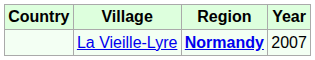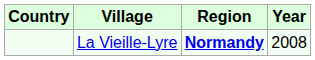La Vieille-Lyre | Year: 2007 -> 2008
